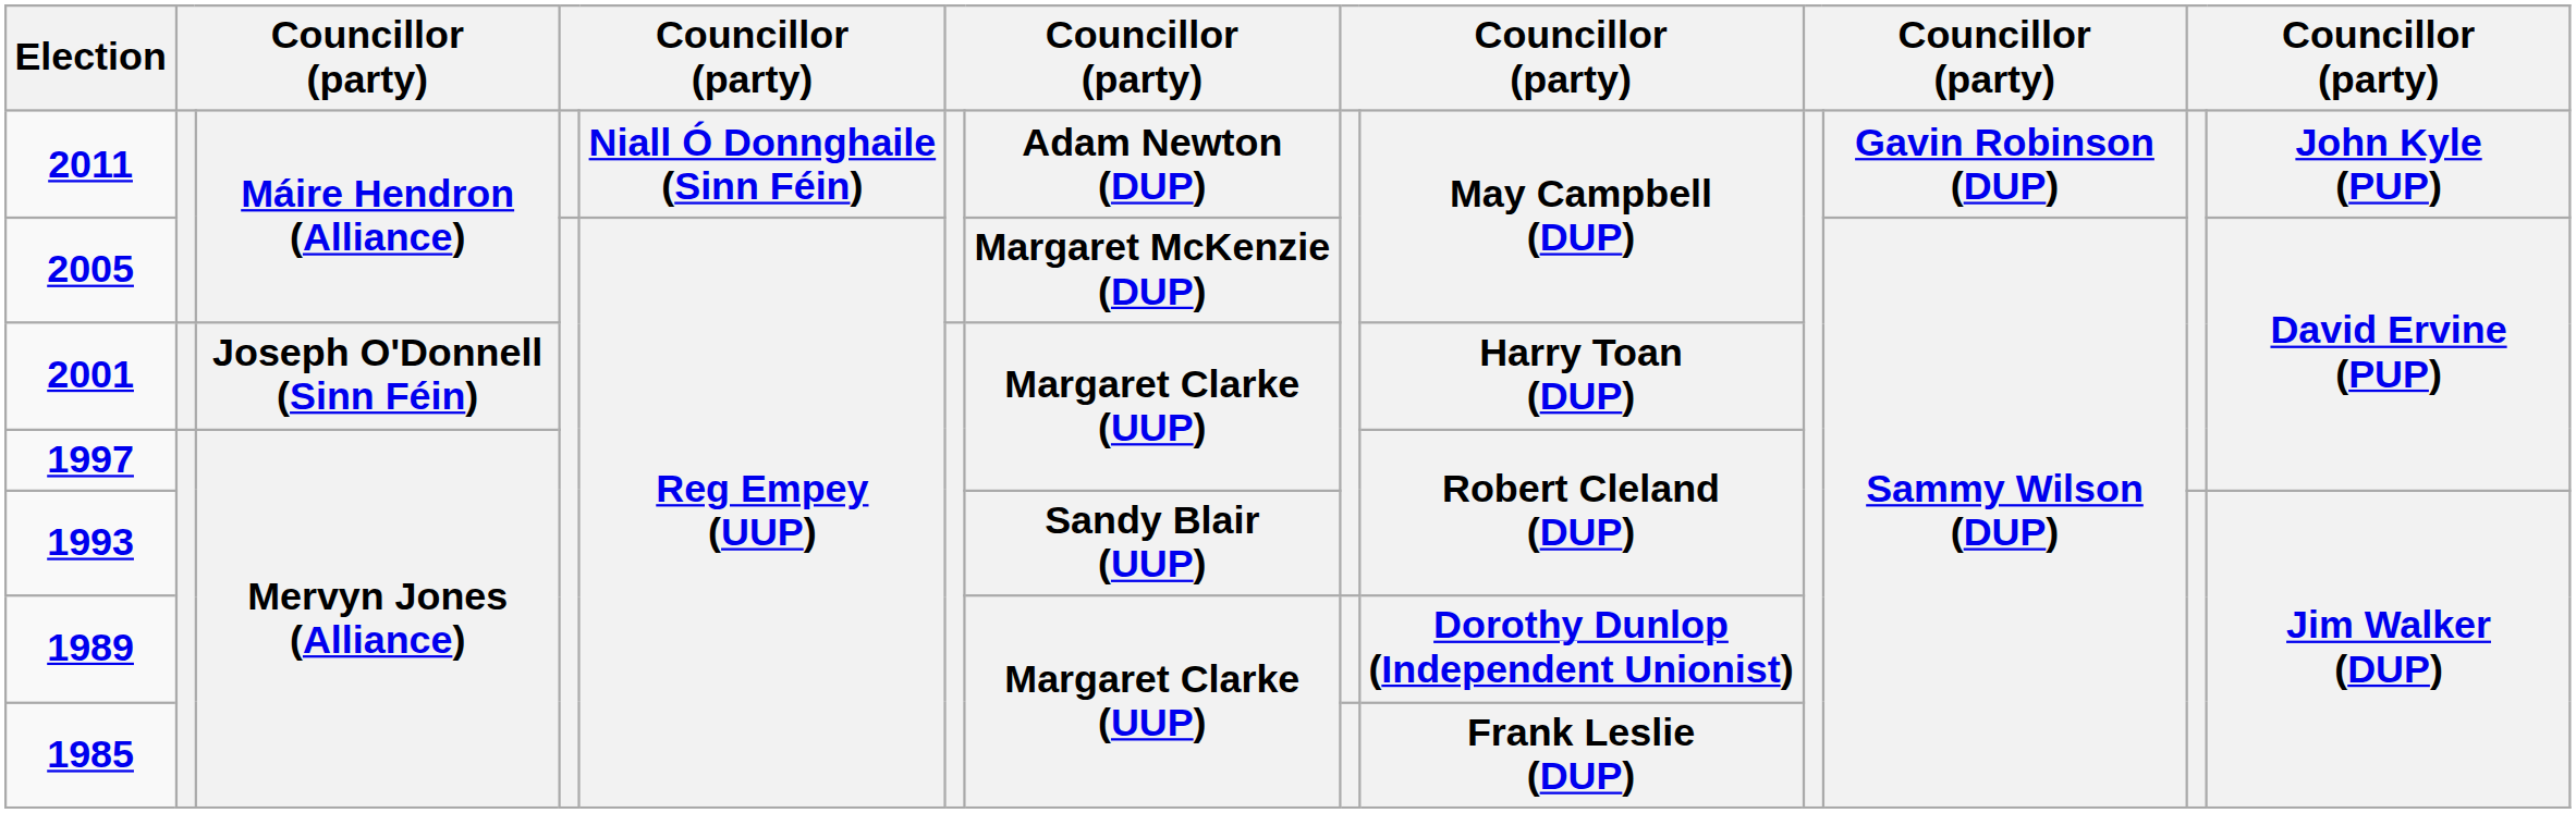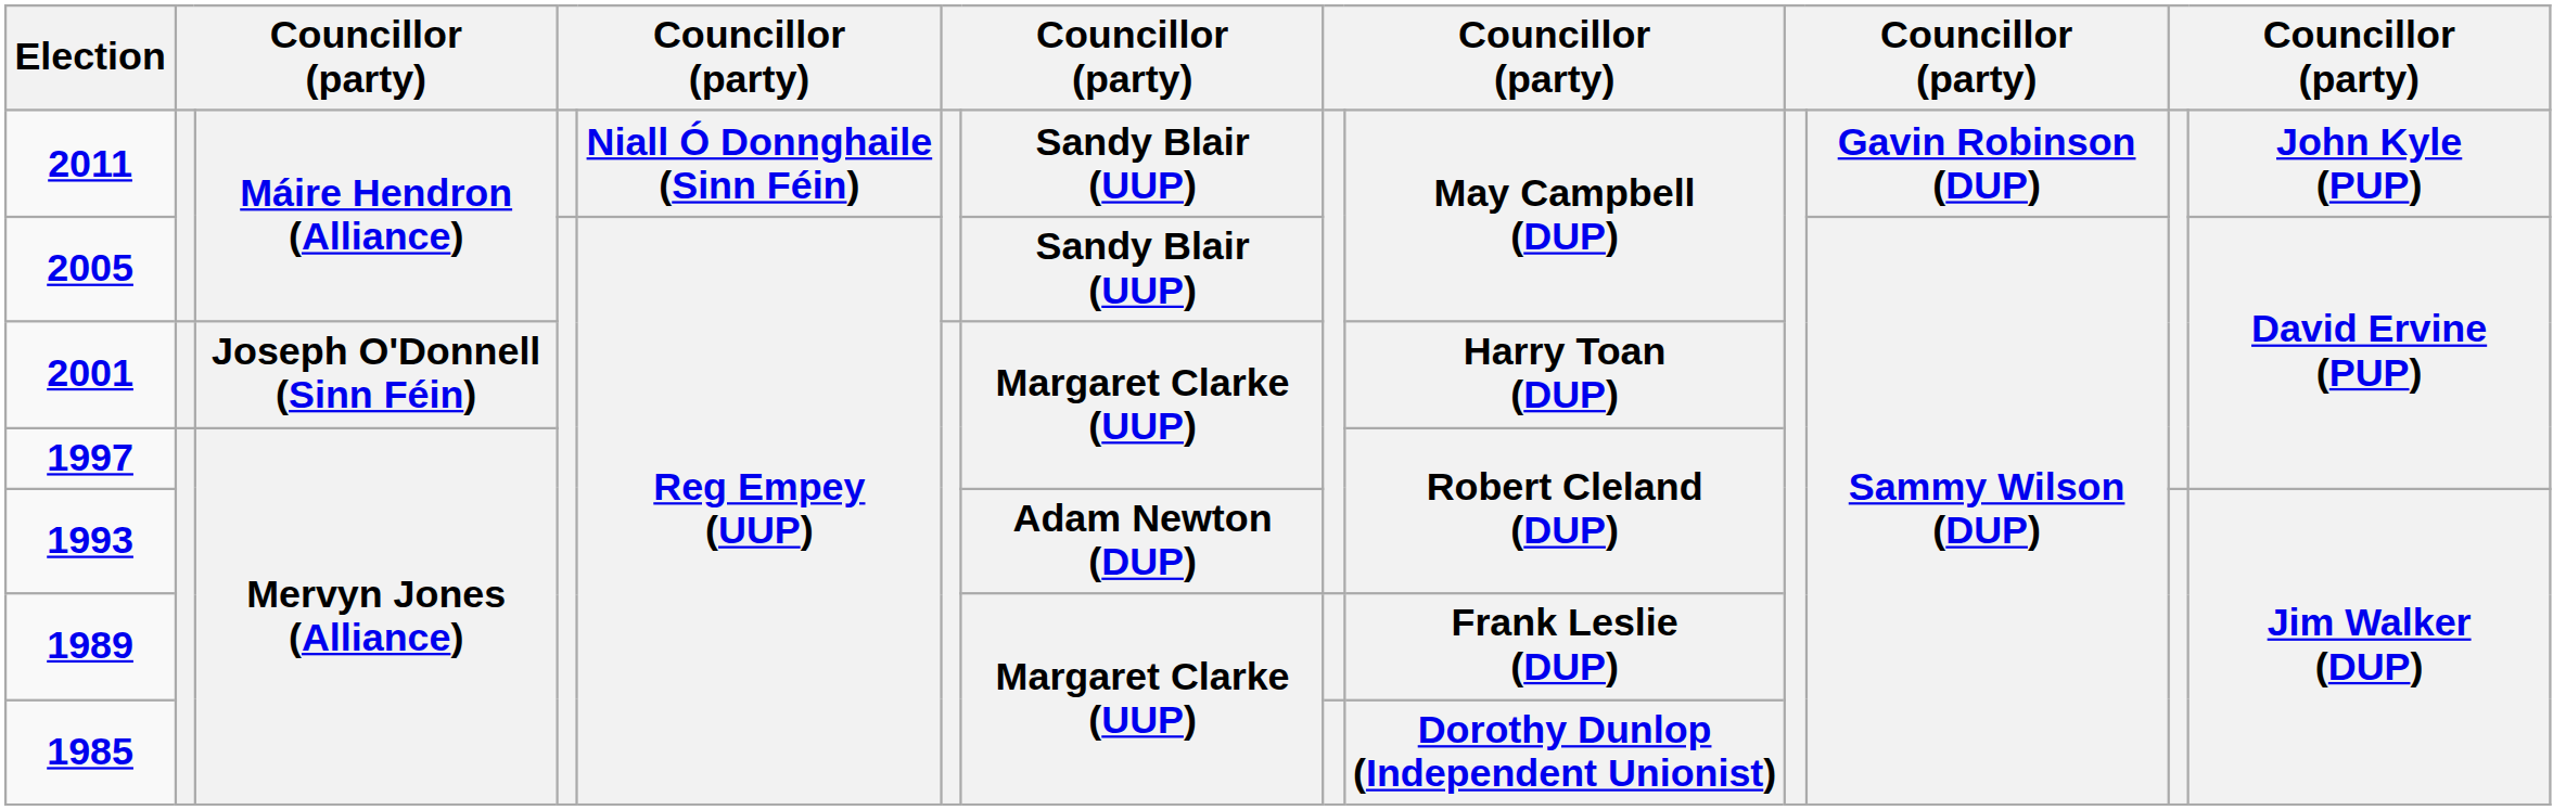2011 | column 7: Adam Newton (DUP) -> Sandy Blair (UUP)
2005 | column 7: Margaret McKenzie (DUP) -> Sandy Blair (UUP)
1993 | column 7: Sandy Blair (UUP) -> Adam Newton (DUP)
1989 | column 9: Dorothy Dunlop (Independent Unionist) -> Frank Leslie (DUP)
1985 | column 9: Frank Leslie (DUP) -> Dorothy Dunlop (Independent Unionist)
